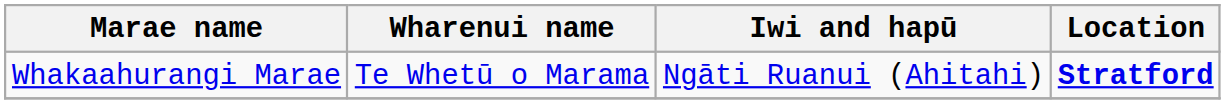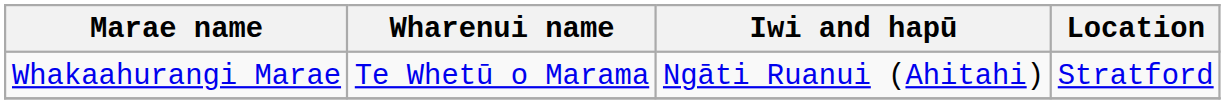Whakaahurangi Marae | Location: bold -> normal
